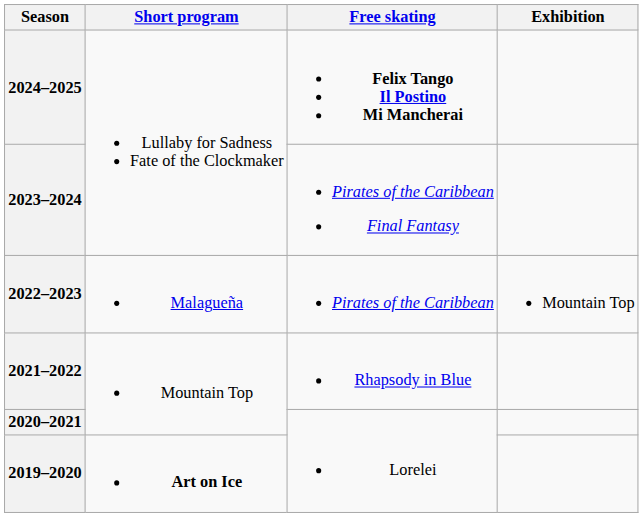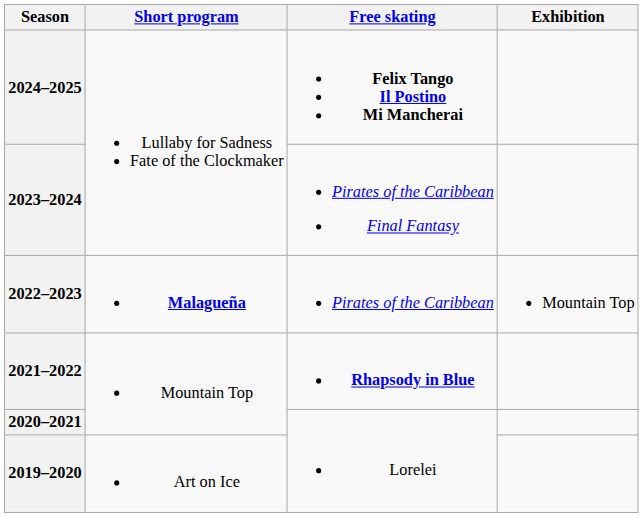2022–2023 | Short program: normal -> bold
2021–2022 | Free skating: normal -> bold
2019–2020 | Short program: bold -> normal
